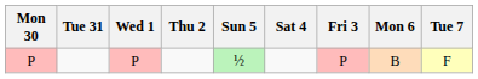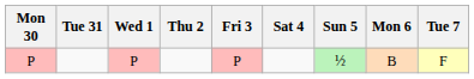columns swapped: Fri 3 <-> Sun 5
